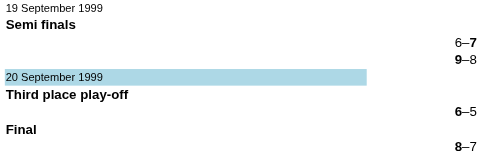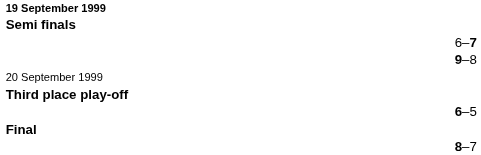19 September 1999 | column 1: normal -> bold
20 September 1999 | column 1: lightblue background -> no background
